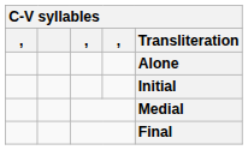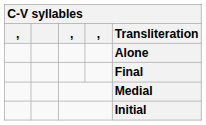row 4 | Transliteration: Initial -> Final
row 6 | Transliteration: Final -> Initial
